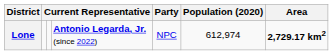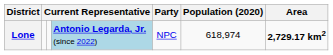Lone | column 4: no background -> lightblue background
Lone | Population (2020): 612,974 -> 618,974
